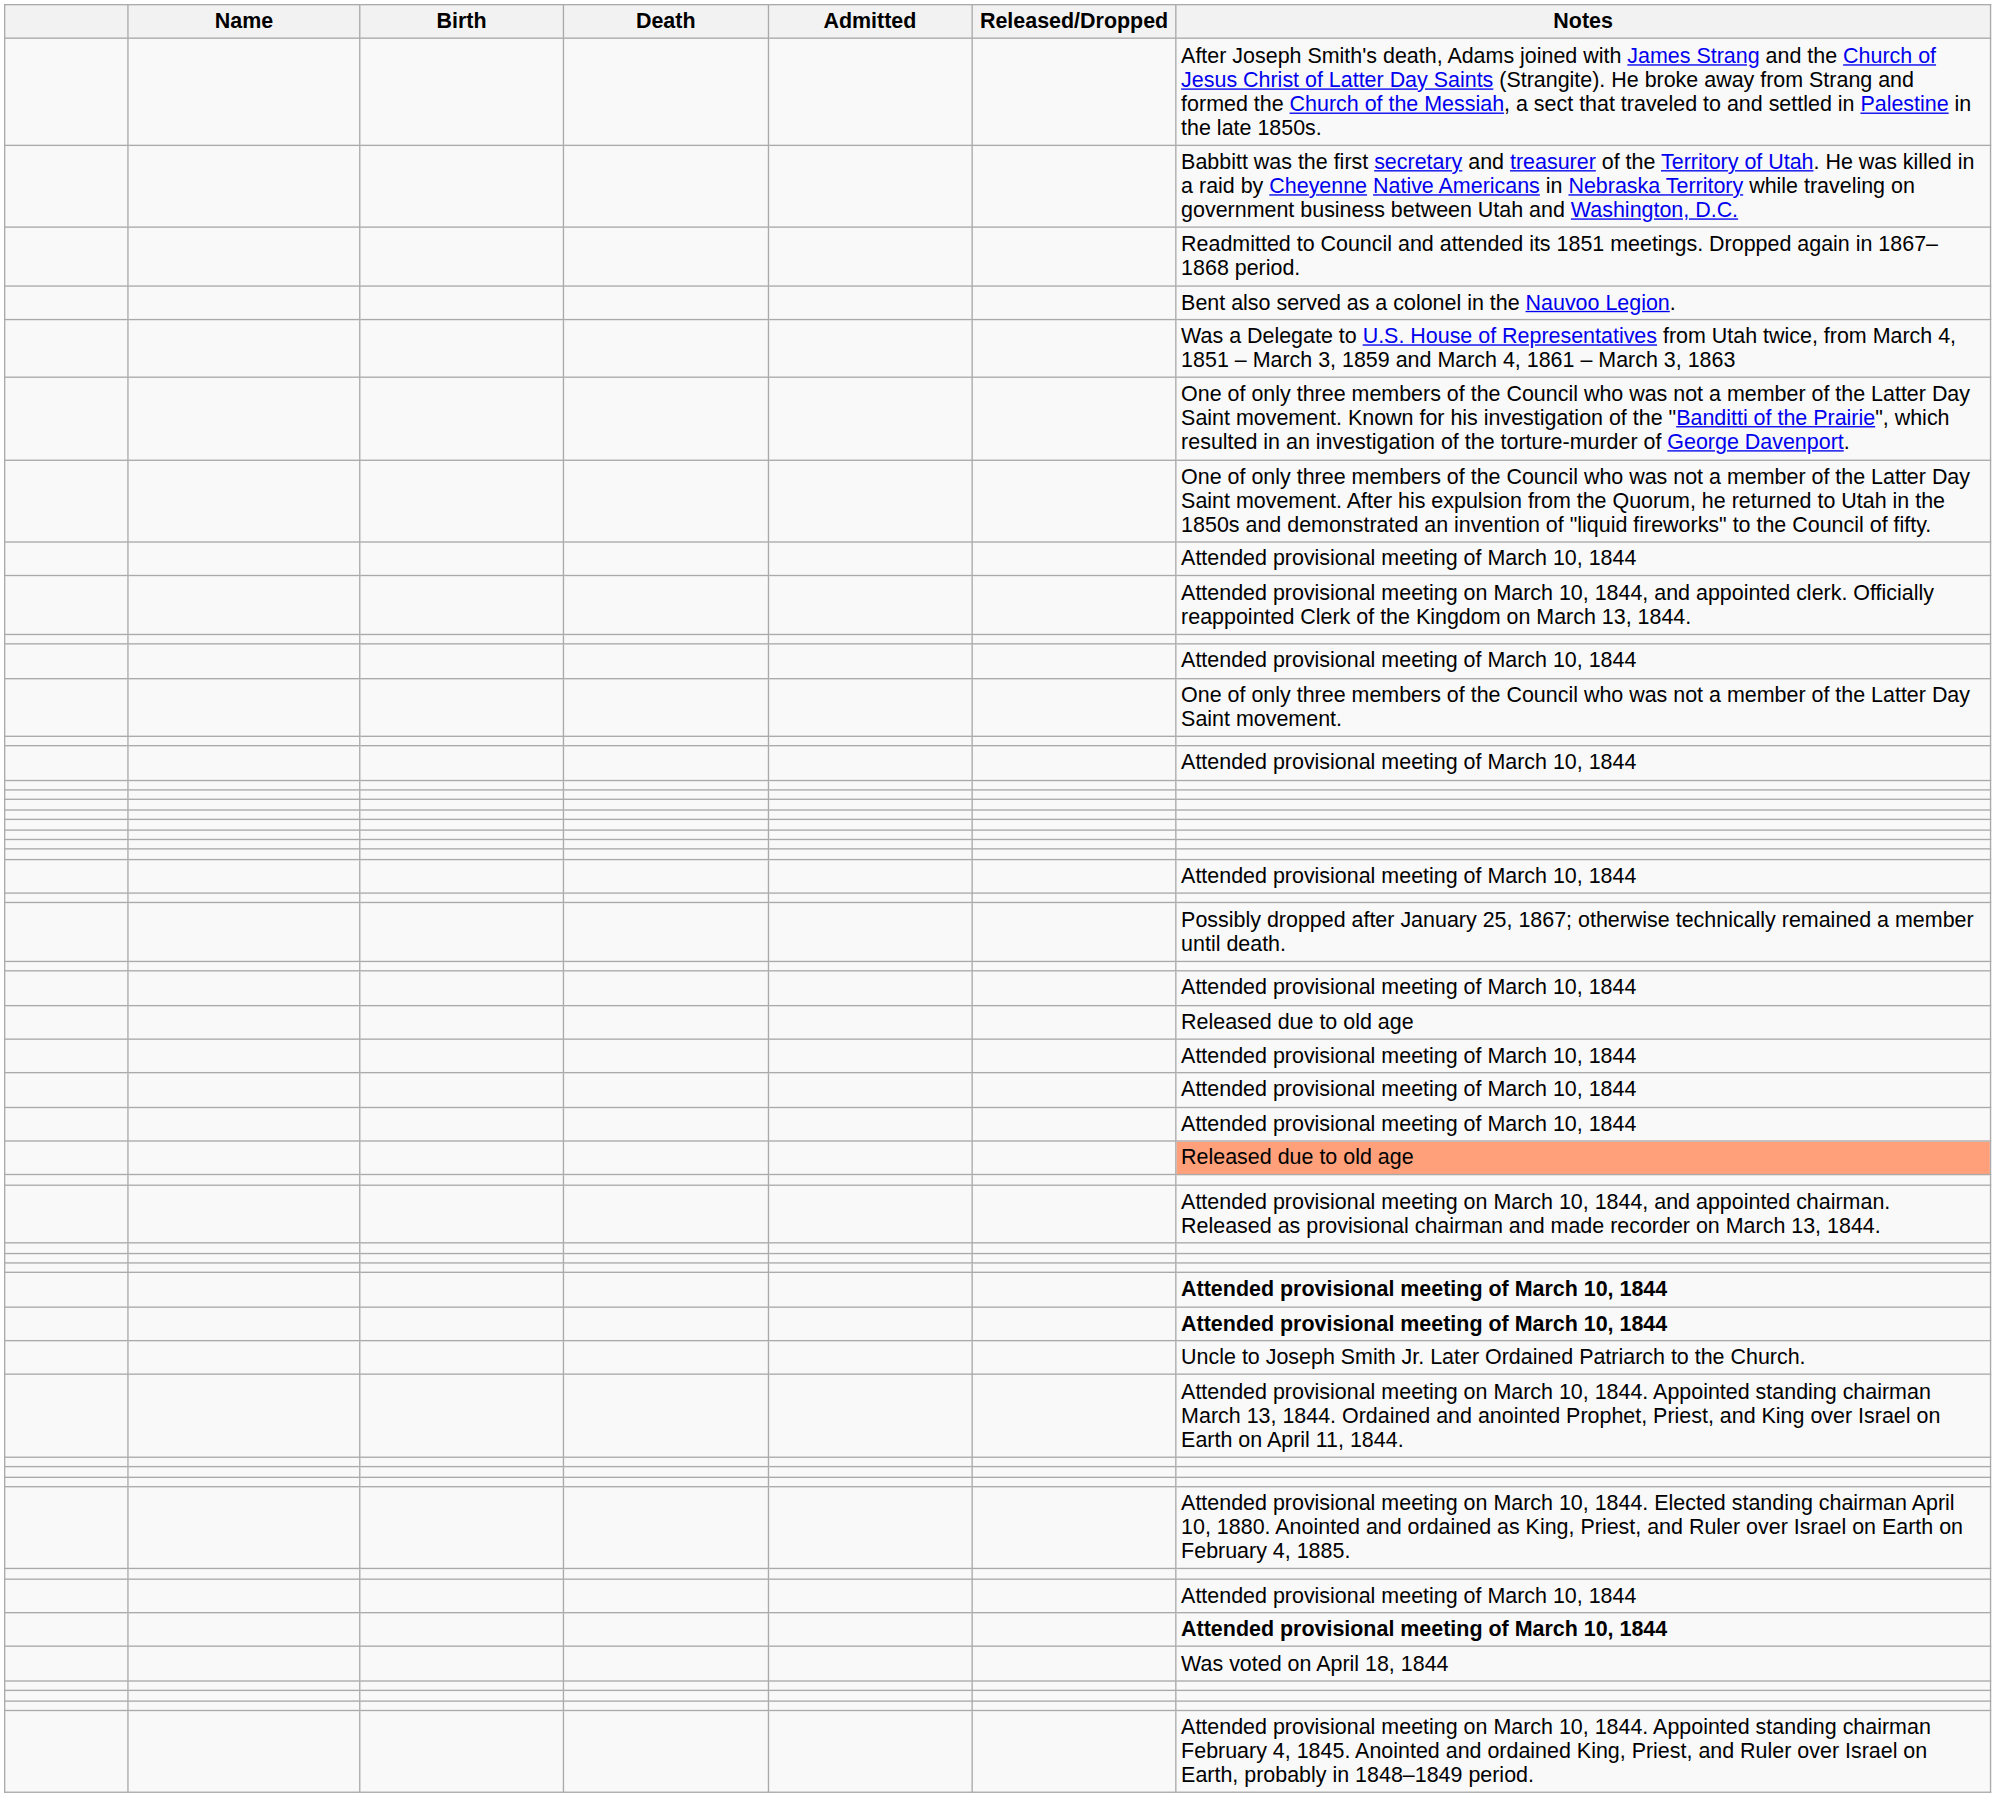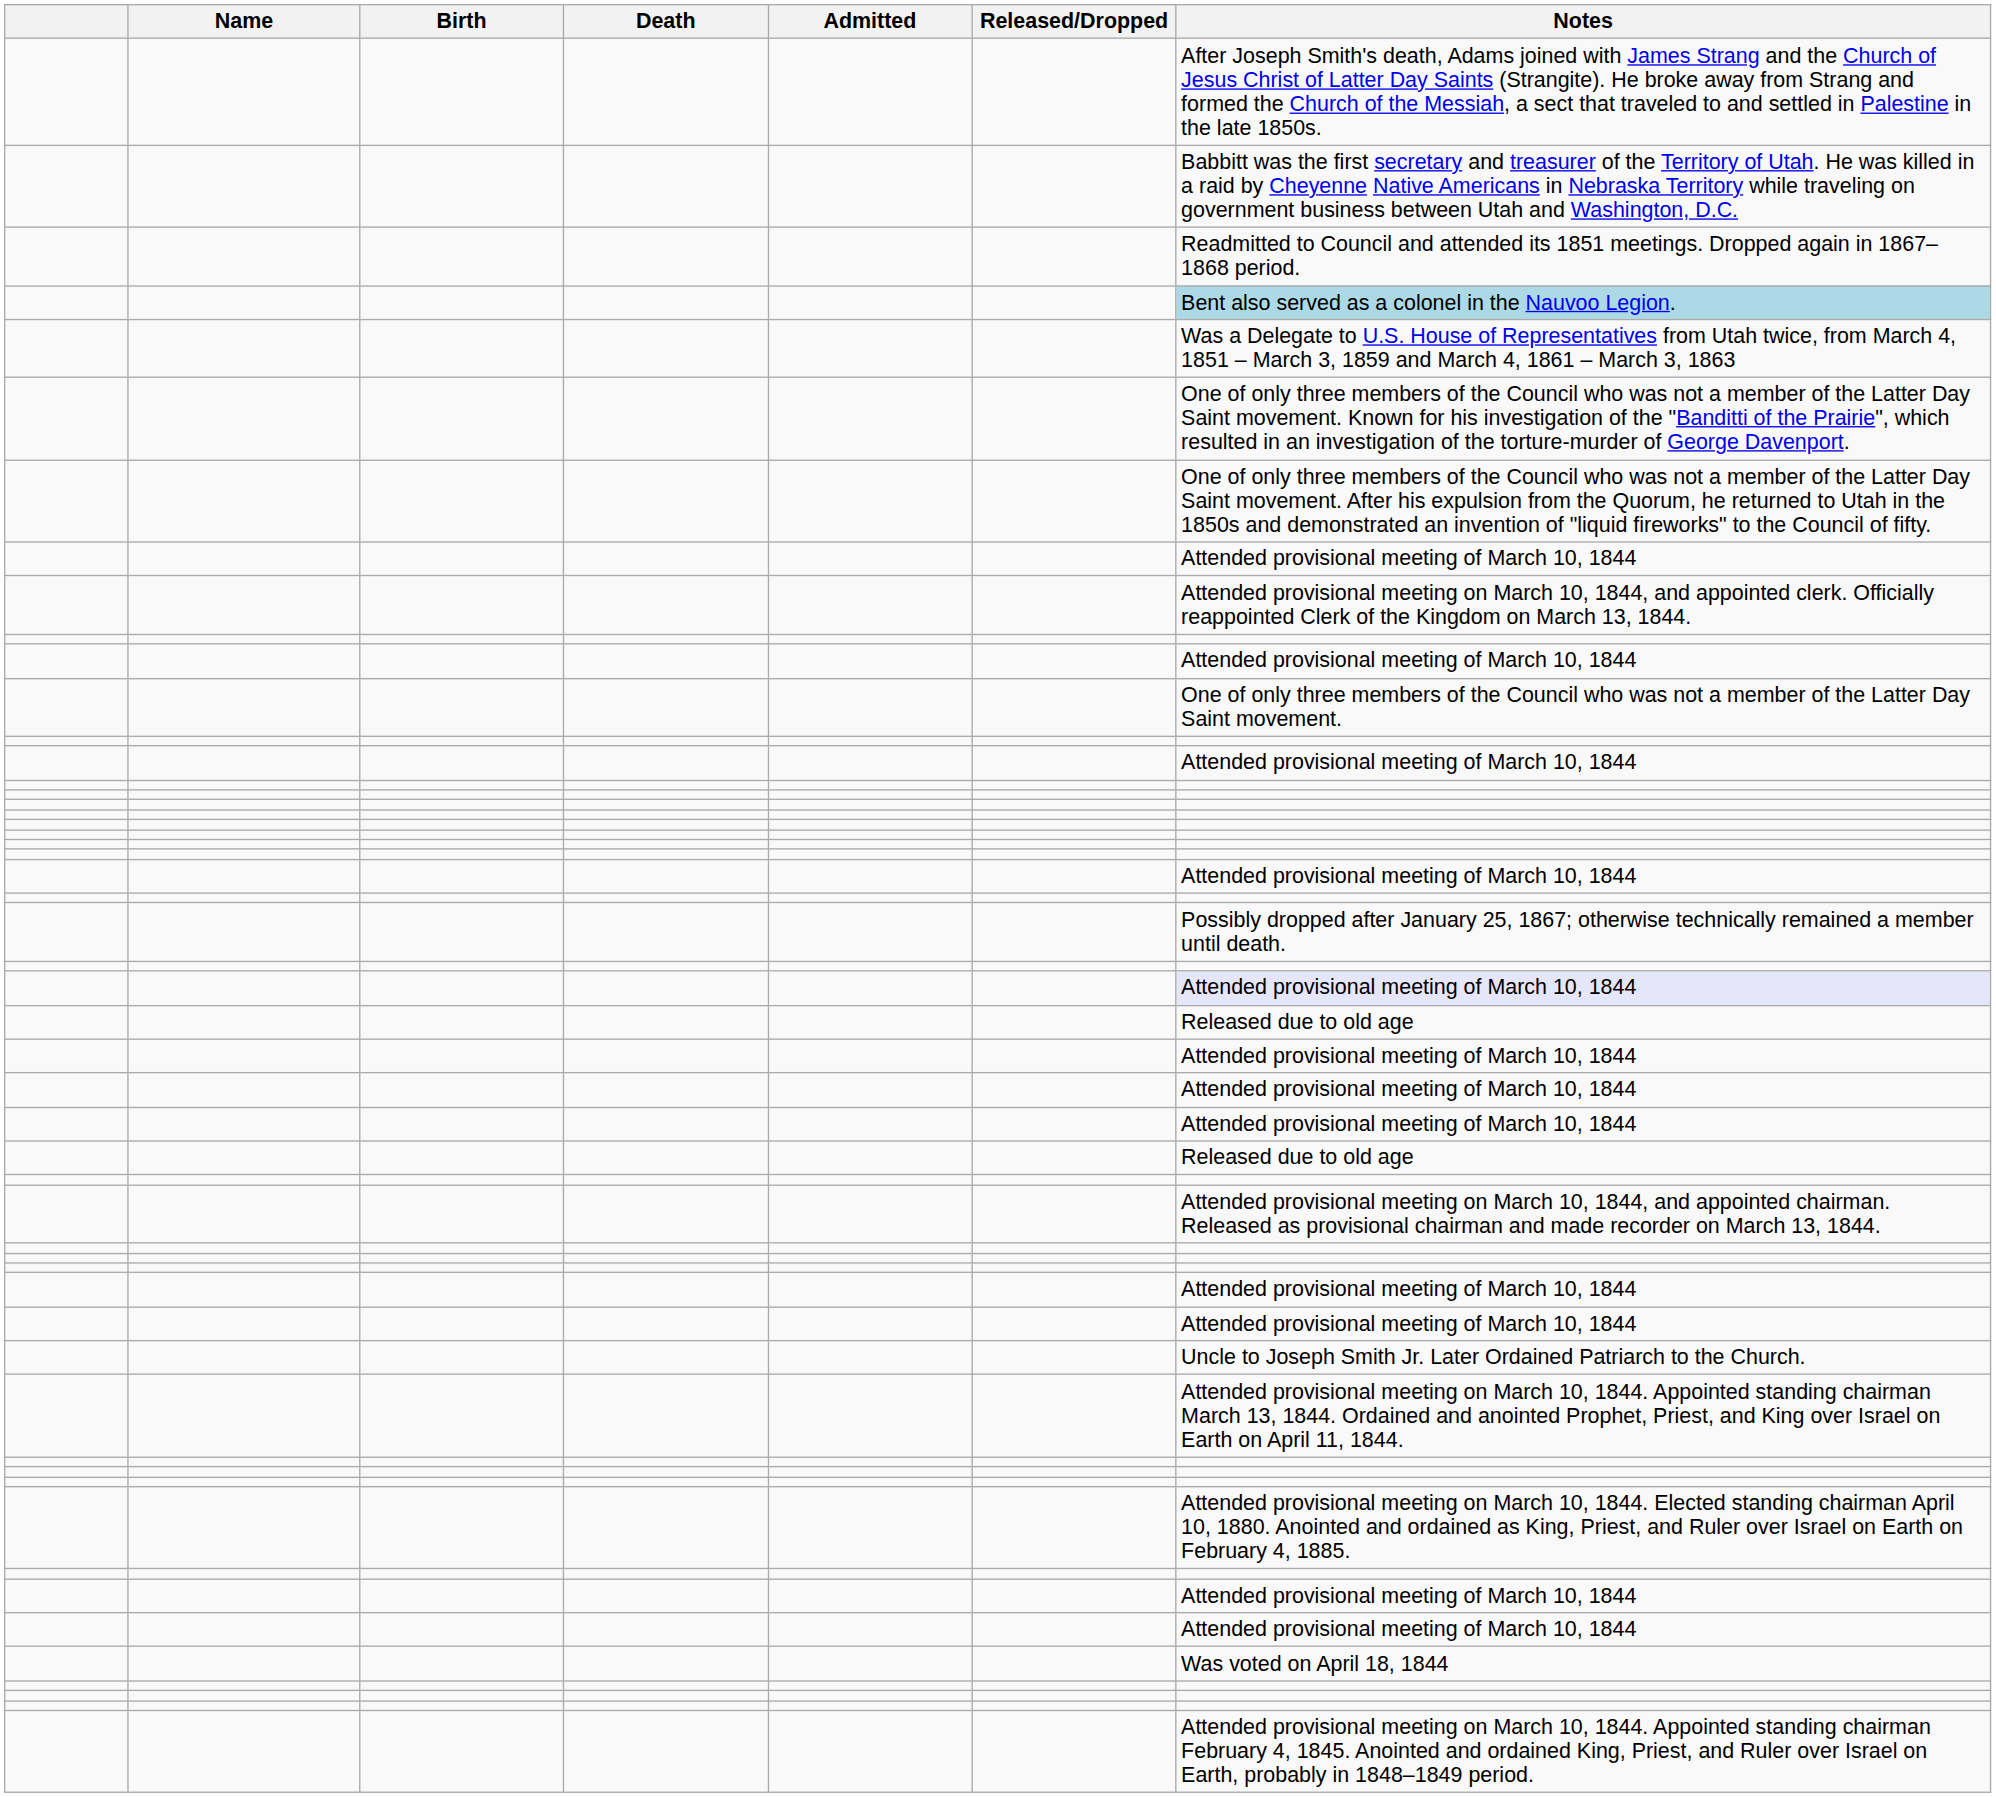row 5 | Notes: no background -> lightblue background
row 28 | Notes: no background -> lavender background
row 33 | Notes: lightsalmon background -> no background
row 39 | Notes: bold -> normal
row 40 | Notes: bold -> normal
row 49 | Notes: bold -> normal
